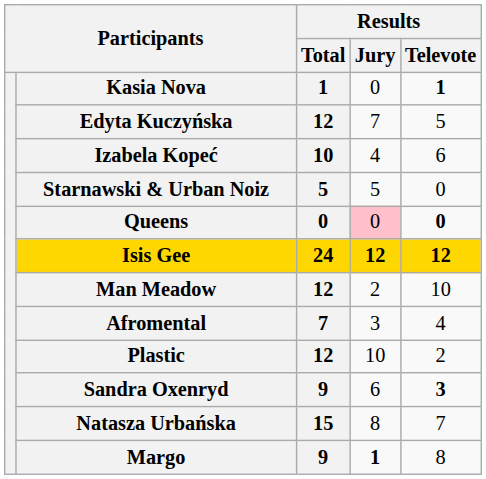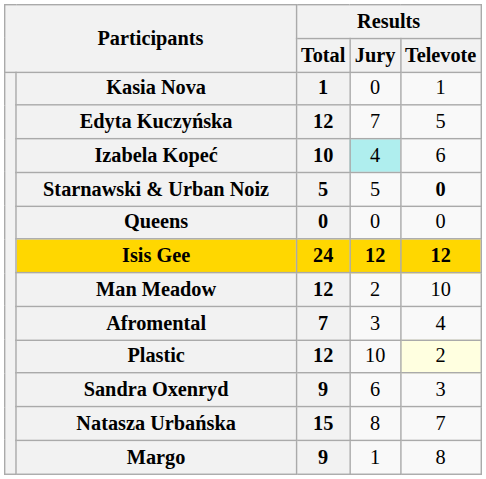Kasia Nova | Results / Televote: bold -> normal
Izabela Kopeć | Results / Jury: no background -> paleturquoise background
Starnawski & Urban Noiz | Results / Televote: normal -> bold
Queens | Results / Jury: pink background -> no background
Queens | Results / Televote: bold -> normal
Plastic | Results / Televote: no background -> lightyellow background
Sandra Oxenryd | Results / Televote: bold -> normal
Margo | Results / Jury: bold -> normal
